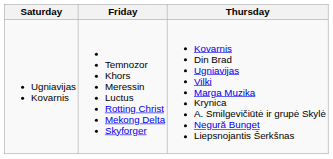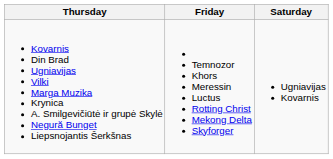columns swapped: Thursday <-> Saturday
